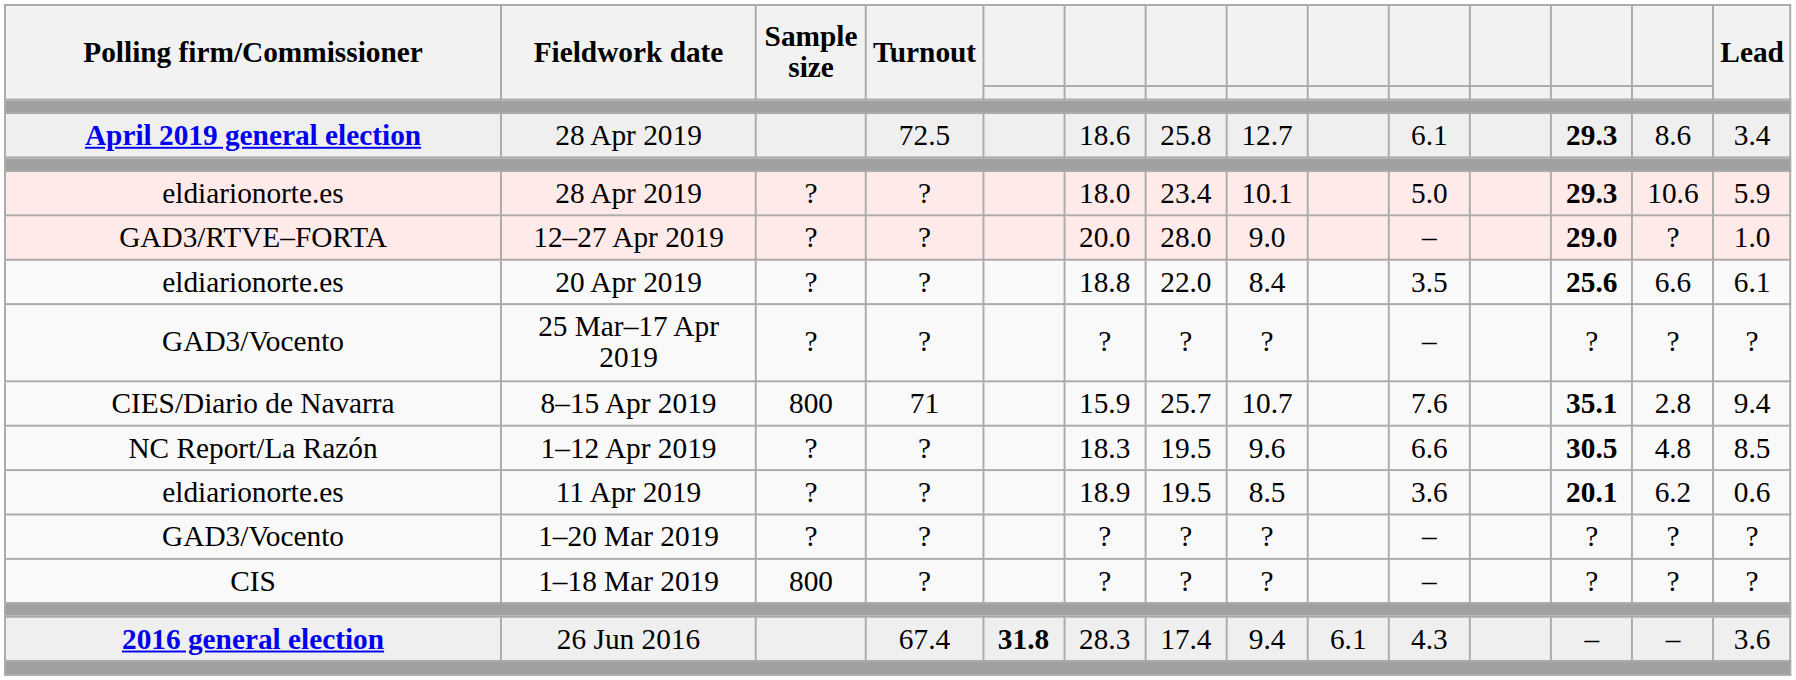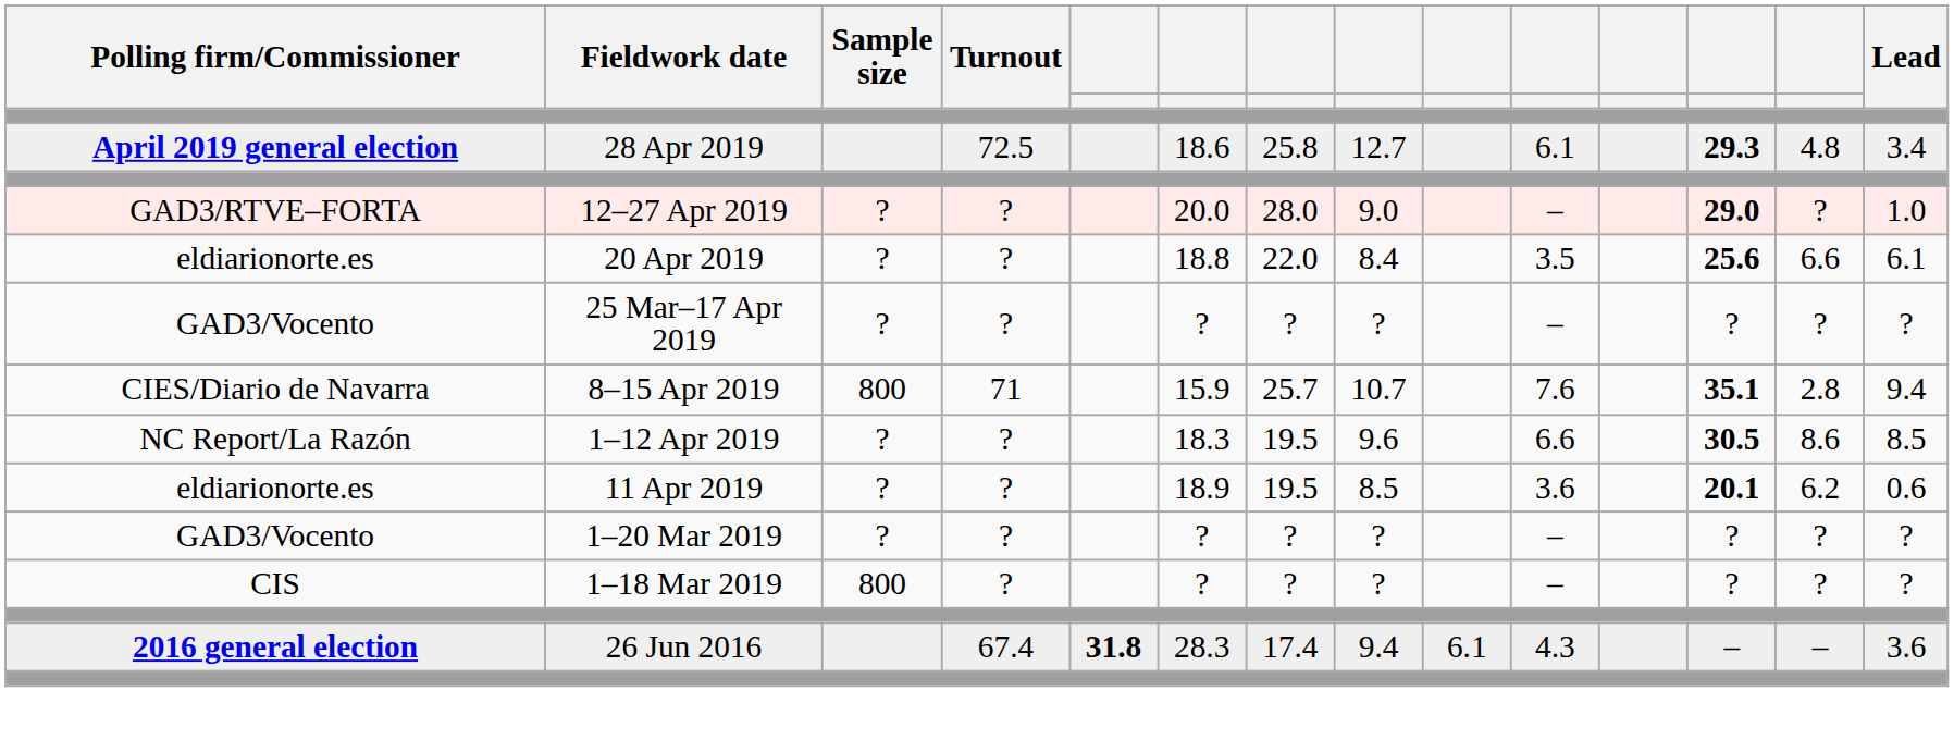April 2019 general election / 28 Apr 2019 | column 13: 8.6 -> 4.8
- row: eldiarionorte.es | 28 Apr 2019 | ? | ? | 18.0 | 23.4 | 10.1 | 5.0 | 29.3 | 10.6 | 5.9
1–12 Apr 2019 | column 13: 4.8 -> 8.6
